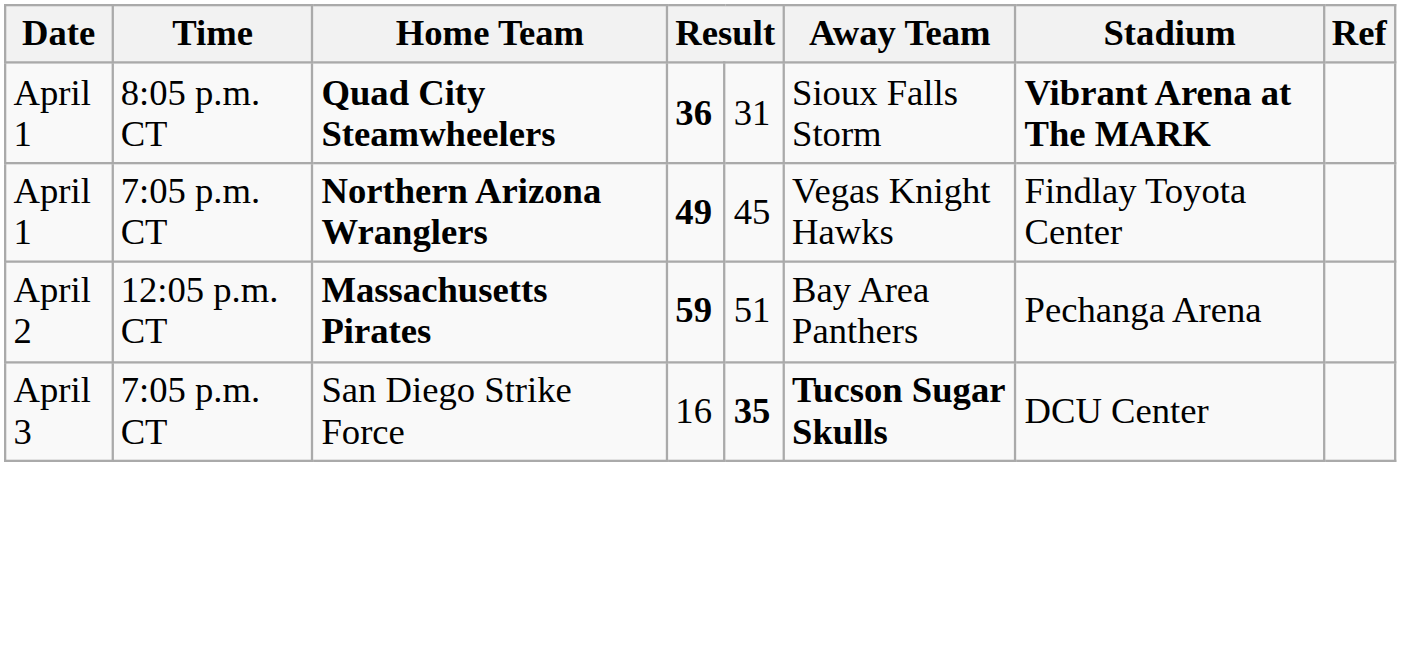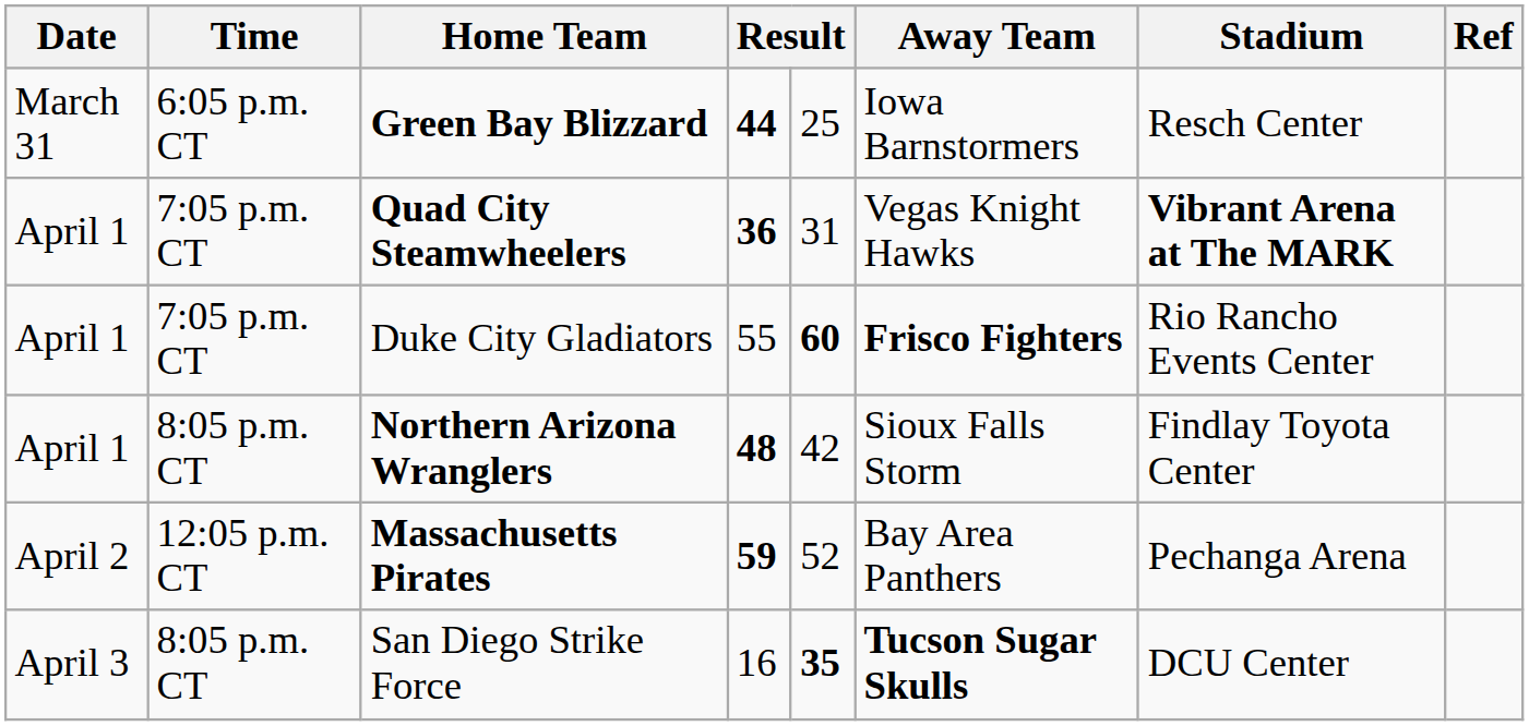+ row: March 31 | 6:05 p.m. CT | Green Bay Blizzard | 44 | 25 | Iowa Barnstormers | Resch Center
Quad City Steamwheelers | Time: 8:05 p.m. CT -> 7:05 p.m. CT
Quad City Steamwheelers | Away Team: Sioux Falls Storm -> Vegas Knight Hawks
+ row: April 1 | 7:05 p.m. CT | Duke City Gladiators | 55 | 60 | Frisco Fighters | Rio Rancho Events Center
Northern Arizona Wranglers | Time: 7:05 p.m. CT -> 8:05 p.m. CT
Northern Arizona Wranglers | column 4: 49 -> 48
Northern Arizona Wranglers | column 5: 45 -> 42
Northern Arizona Wranglers | Away Team: Vegas Knight Hawks -> Sioux Falls Storm
Massachusetts Pirates | column 5: 51 -> 52
San Diego Strike Force | Time: 7:05 p.m. CT -> 8:05 p.m. CT
